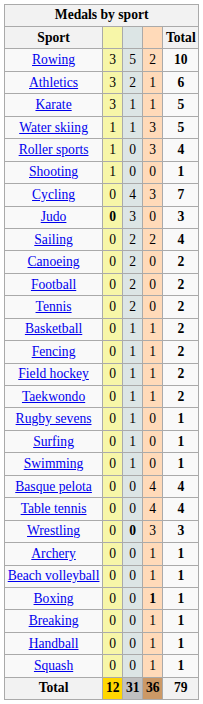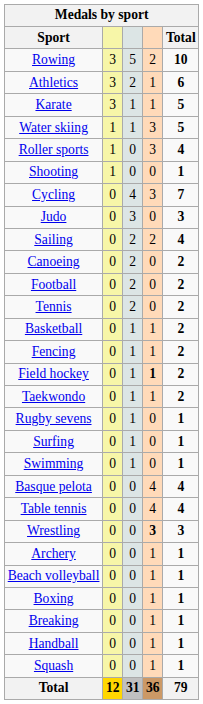Judo | column 2: bold -> normal
Field hockey | column 4: normal -> bold
Wrestling | column 3: bold -> normal
Wrestling | column 4: normal -> bold
Boxing | column 4: bold -> normal
